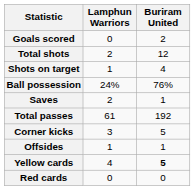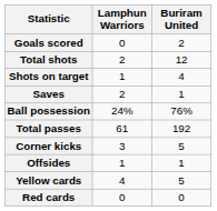rows swapped: Saves <-> Ball possession
Yellow cards | Buriram United: bold -> normal
